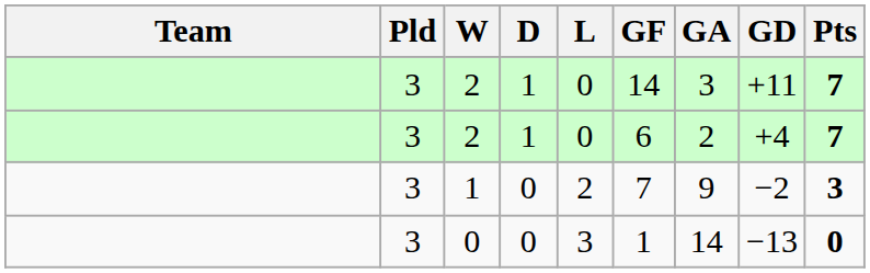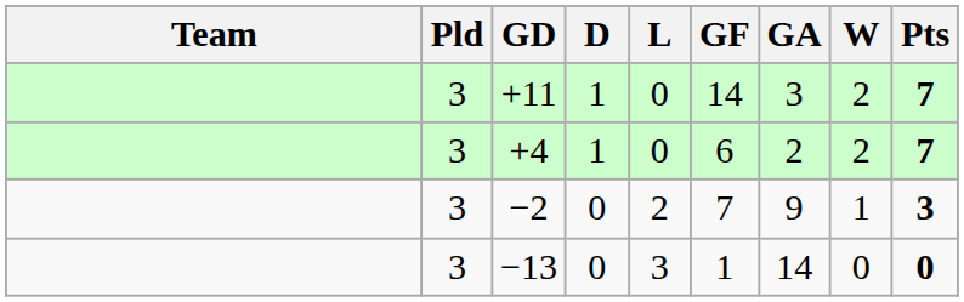columns swapped: W <-> GD
